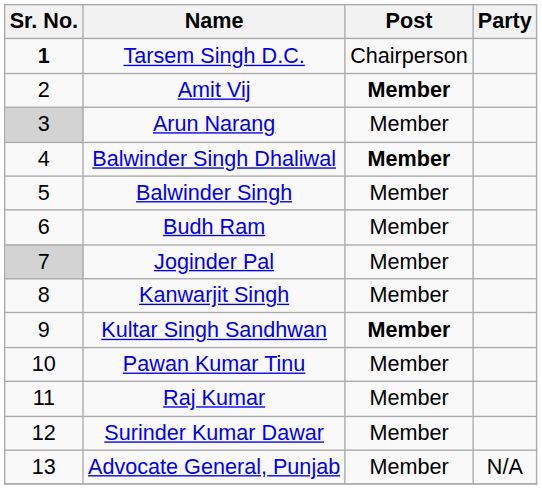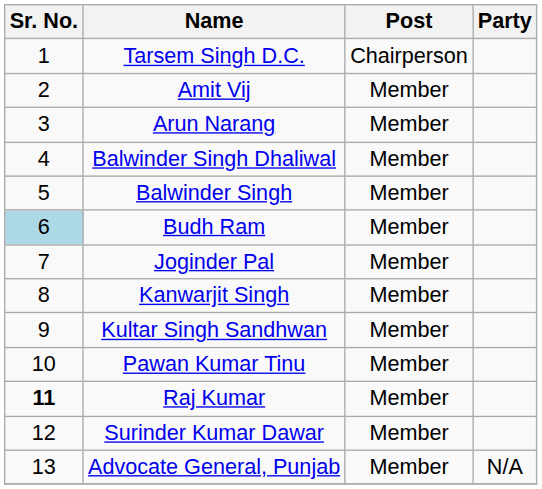Tarsem Singh D.C. | Sr. No.: bold -> normal
Amit Vij | Post: bold -> normal
Arun Narang | Sr. No.: lightgrey background -> no background
Balwinder Singh Dhaliwal | Post: bold -> normal
Budh Ram | Sr. No.: no background -> lightblue background
Joginder Pal | Sr. No.: lightgrey background -> no background
Kultar Singh Sandhwan | Post: bold -> normal
Raj Kumar | Sr. No.: normal -> bold
